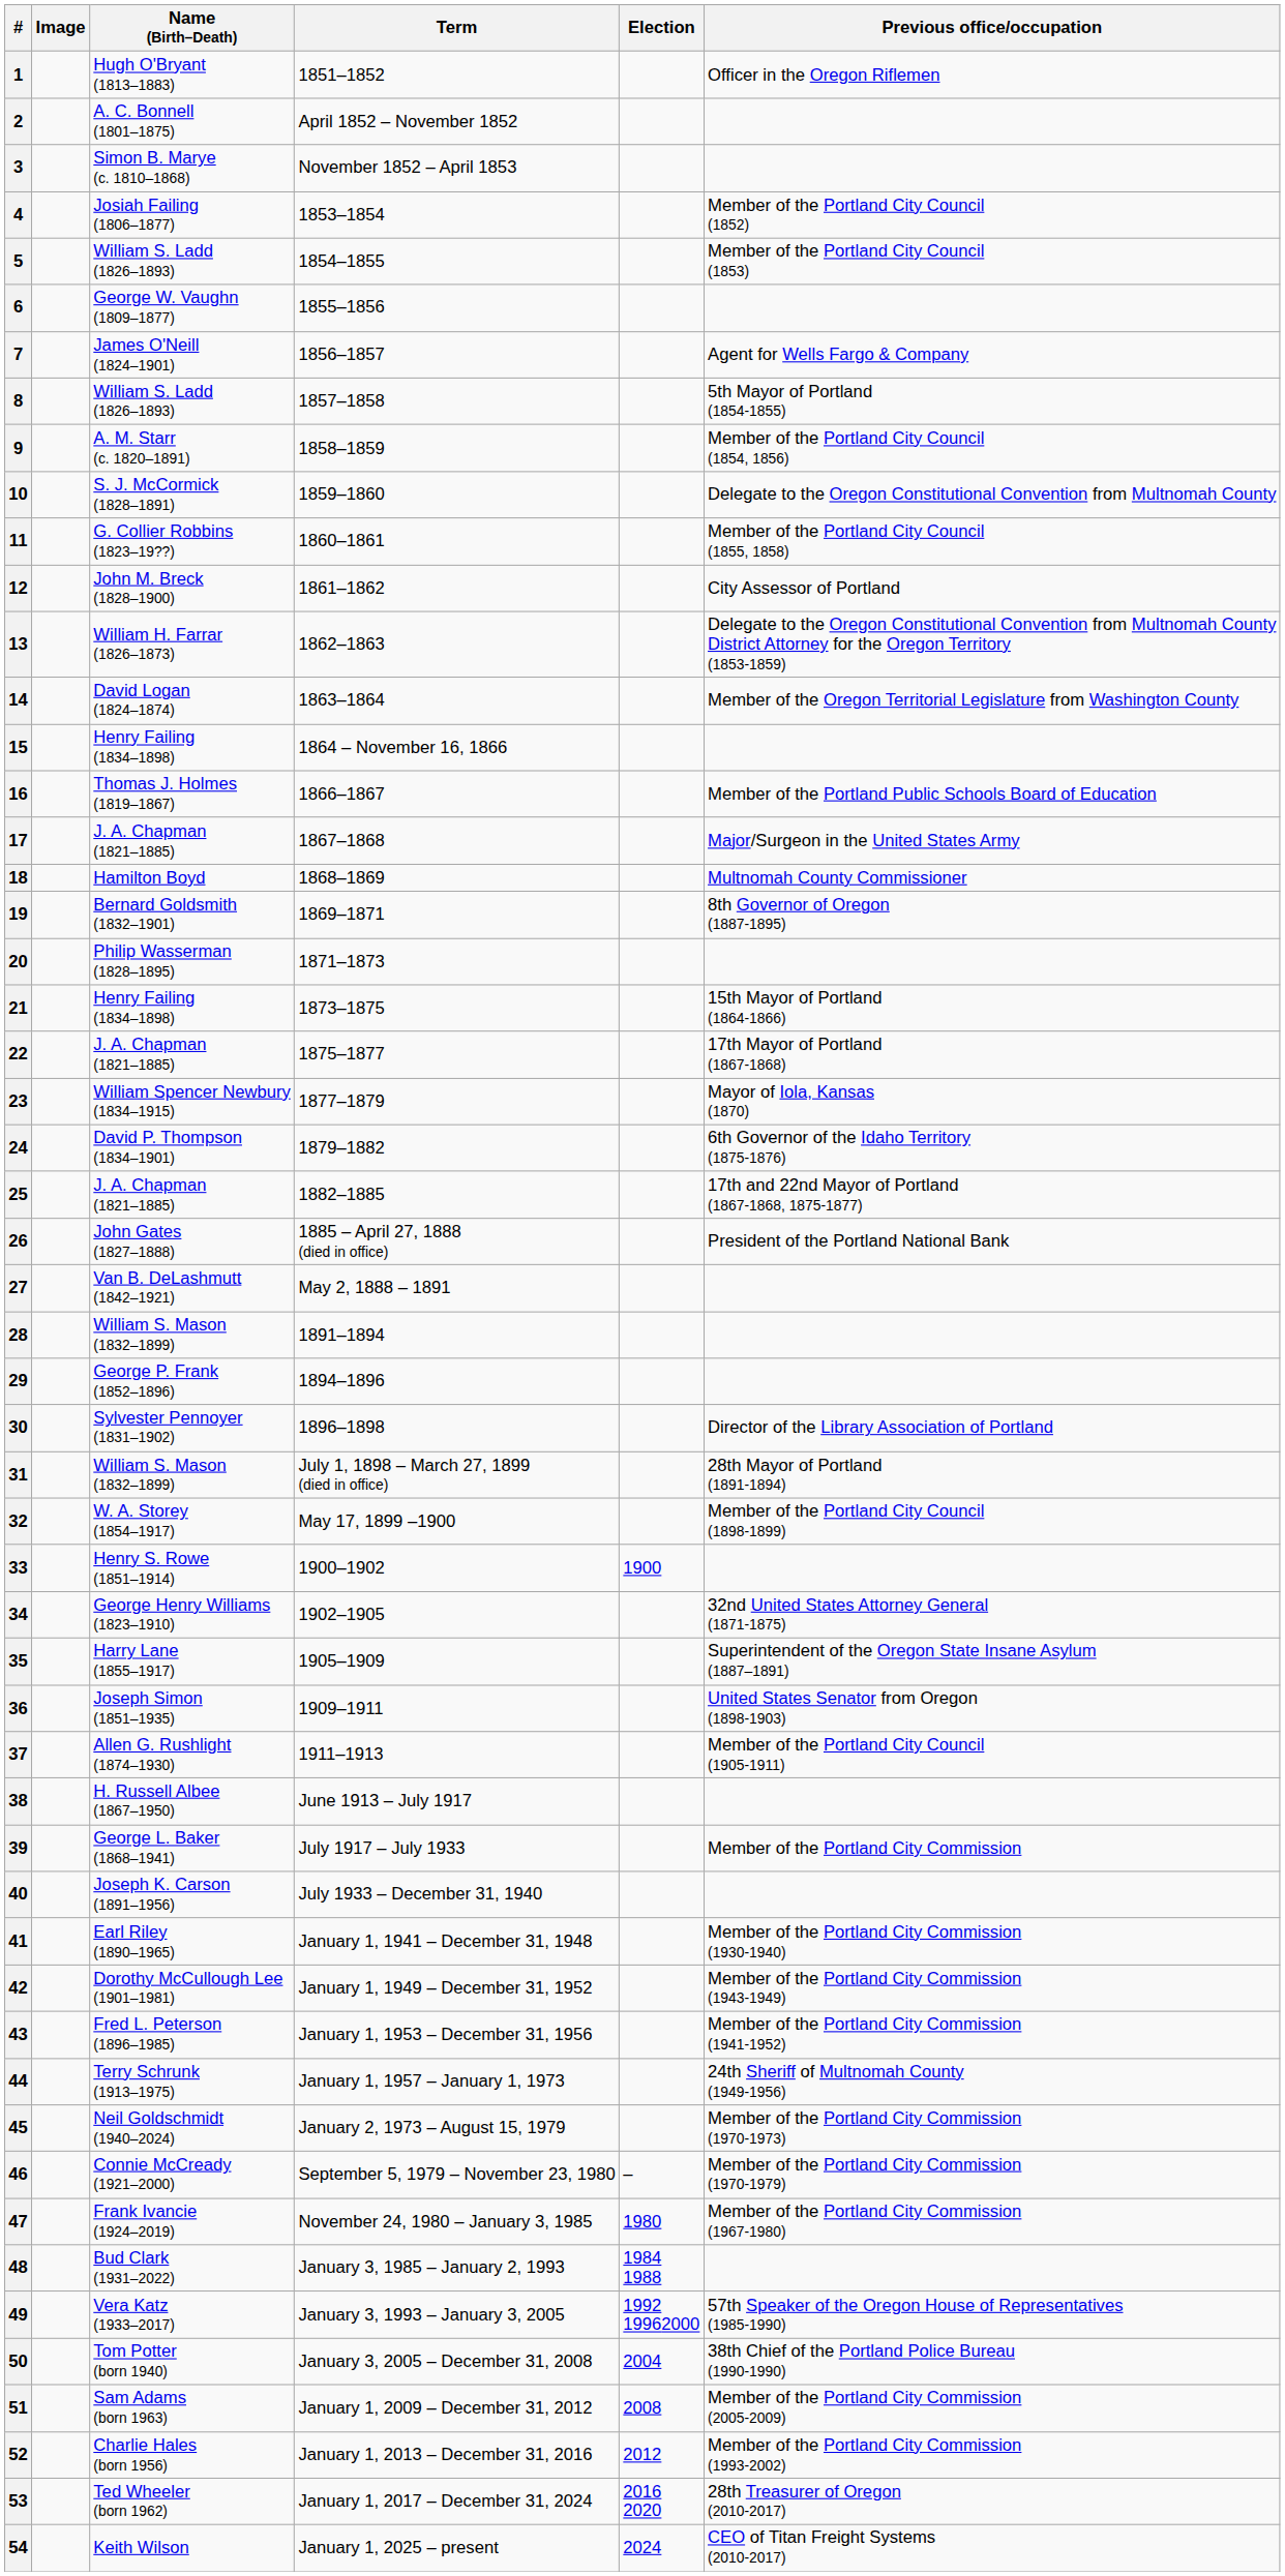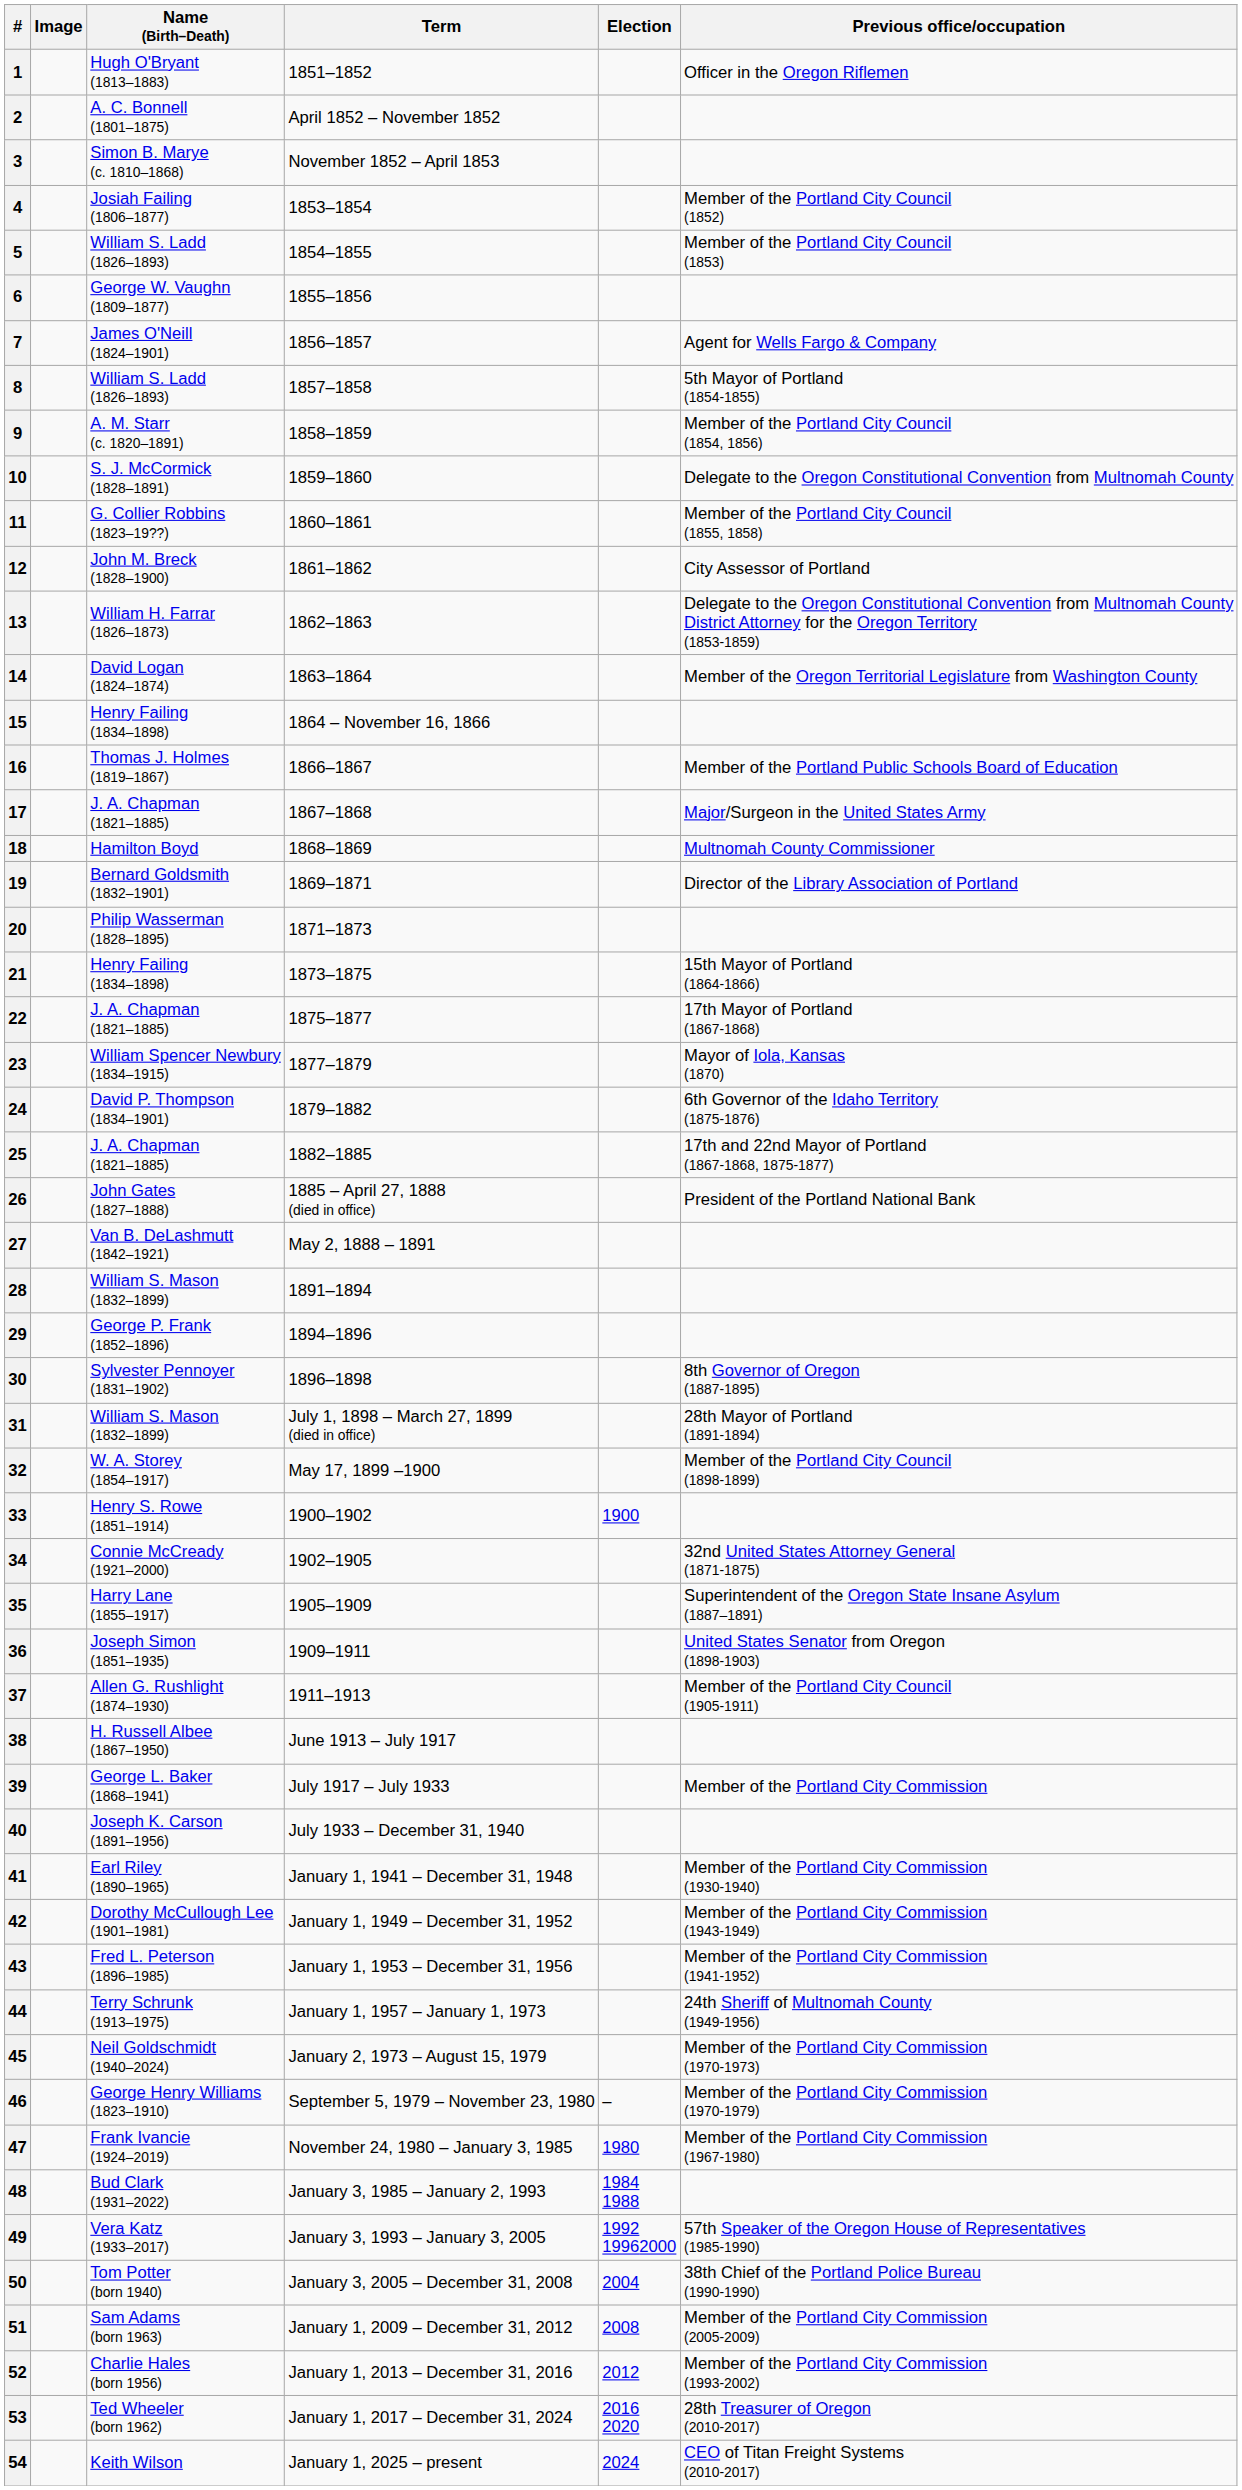19 | Previous office/occupation: 8th Governor of Oregon (1887-1895) -> Director of the Library Association of Portland
30 | Previous office/occupation: Director of the Library Association of Portland -> 8th Governor of Oregon (1887-1895)
34 | Name (Birth–Death): George Henry Williams (1823–1910) -> Connie McCready (1921–2000)
46 | Name (Birth–Death): Connie McCready (1921–2000) -> George Henry Williams (1823–1910)
